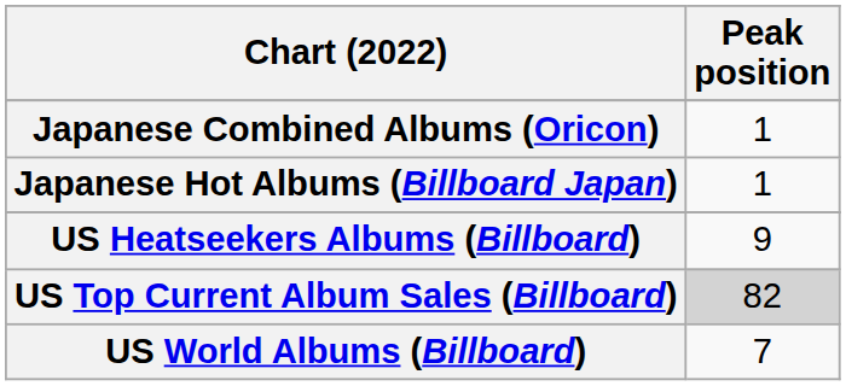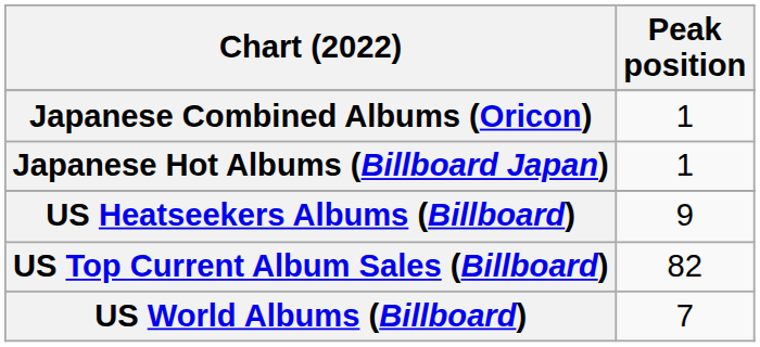US Top Current Album Sales (Billboard) | Peak position: lightgrey background -> no background
